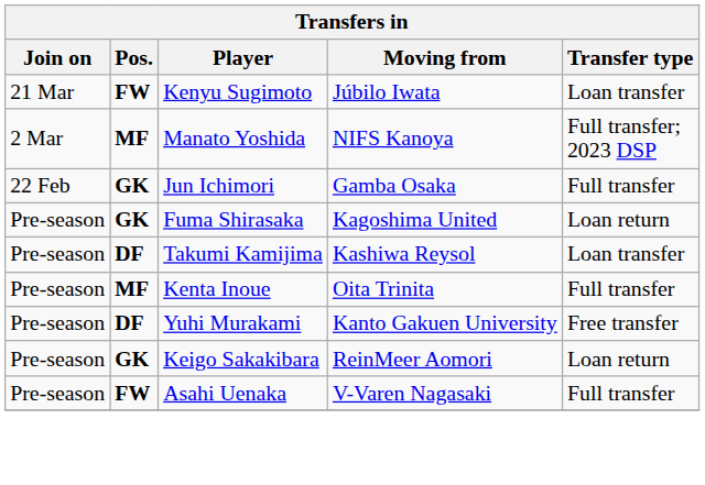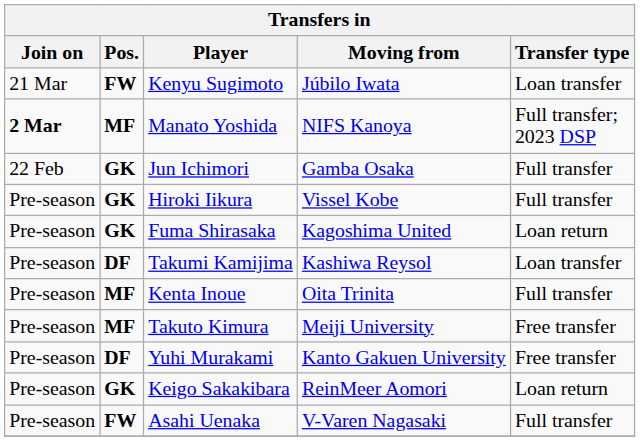Manato Yoshida | Join on: normal -> bold
+ row: Pre-season | GK | Hiroki Iikura | Vissel Kobe | Full transfer
+ row: Pre-season | MF | Takuto Kimura | Meiji University | Free transfer
